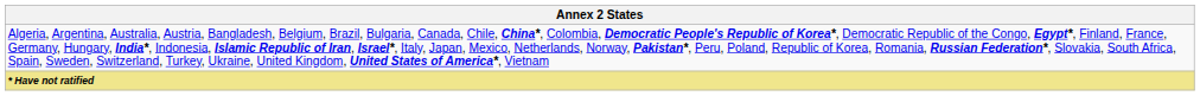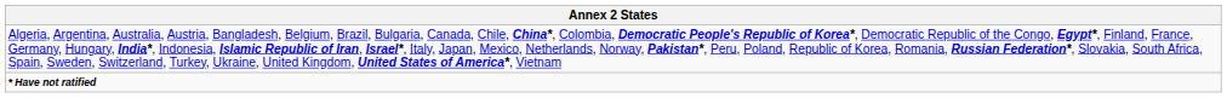row 3 | column 1: khaki background -> no background
